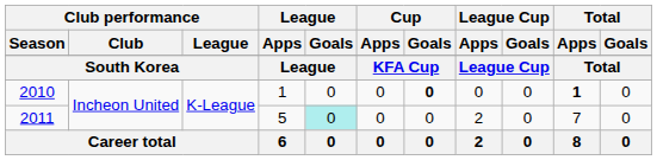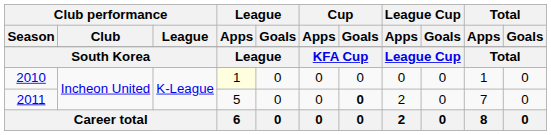2010 | League / Apps: no background -> lightyellow background
2010 | Cup / Goals: bold -> normal
2010 | Total / Apps: bold -> normal
2011 | League / Goals: paleturquoise background -> no background
2011 | Cup / Goals: normal -> bold
